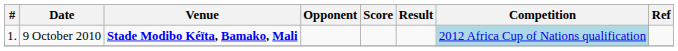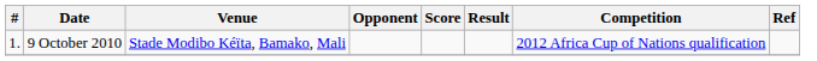9 October 2010 | Venue: bold -> normal
9 October 2010 | Competition: lightblue background -> no background
